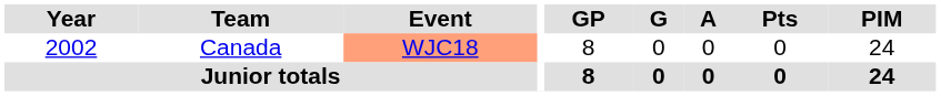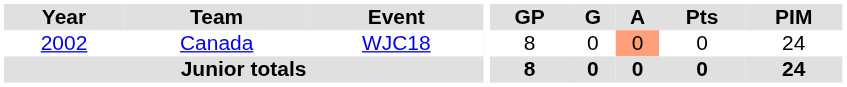Canada | Event: lightsalmon background -> no background
Canada | A: no background -> lightsalmon background
